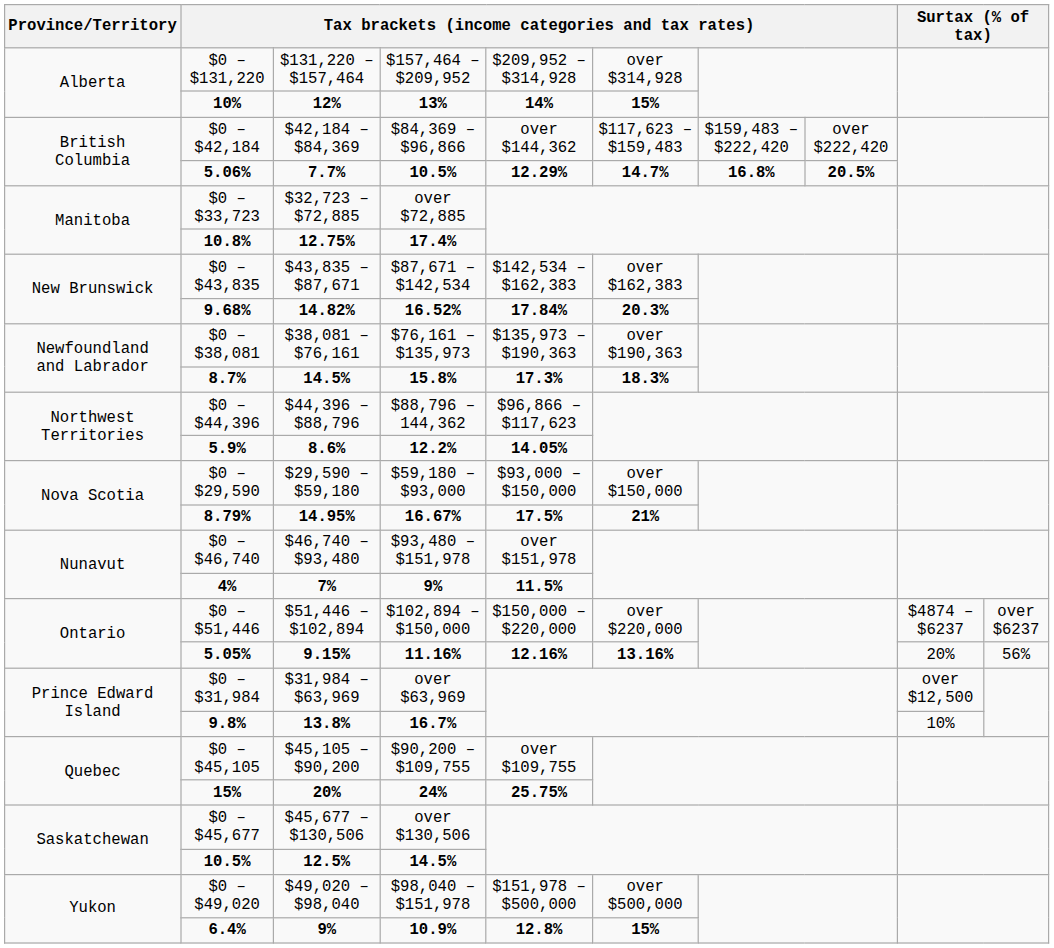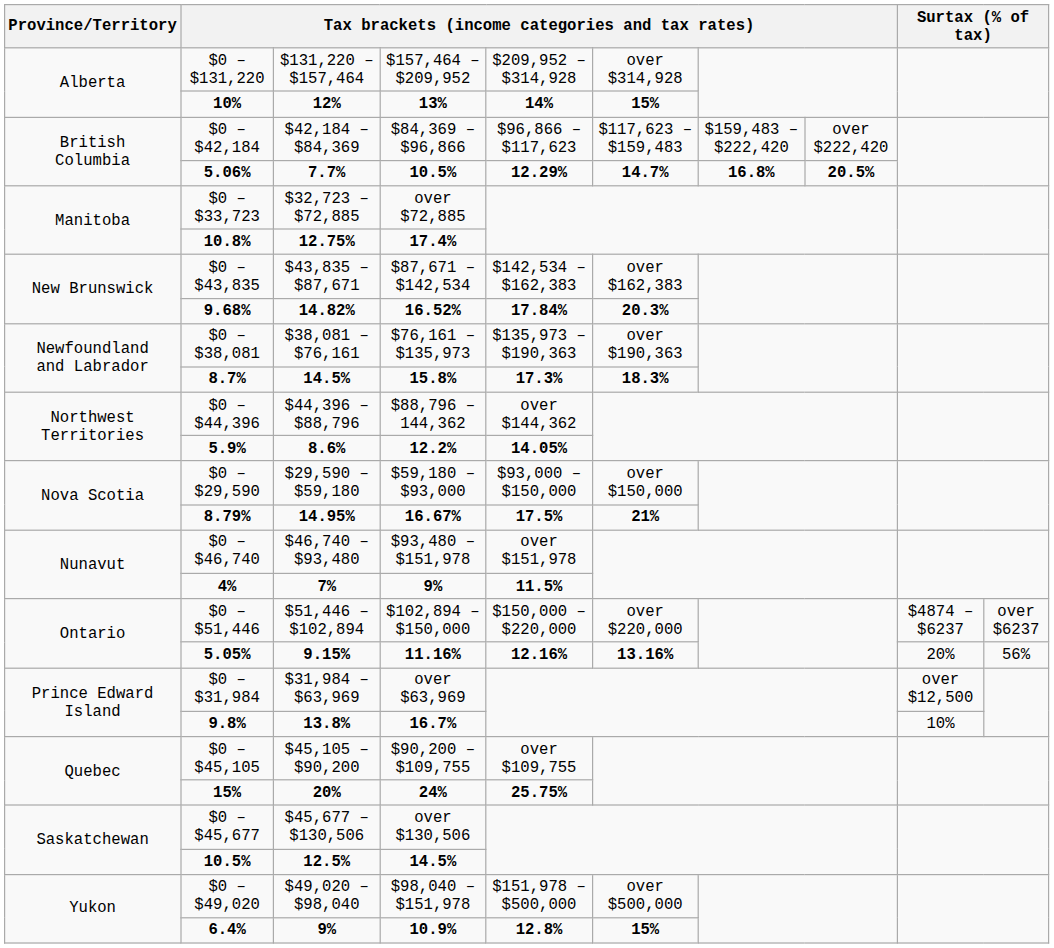$0 – $42,184 | column 5: over $144,362 -> $96,866 – $117,623
$0 – $44,396 | column 5: $96,866 – $117,623 -> over $144,362
